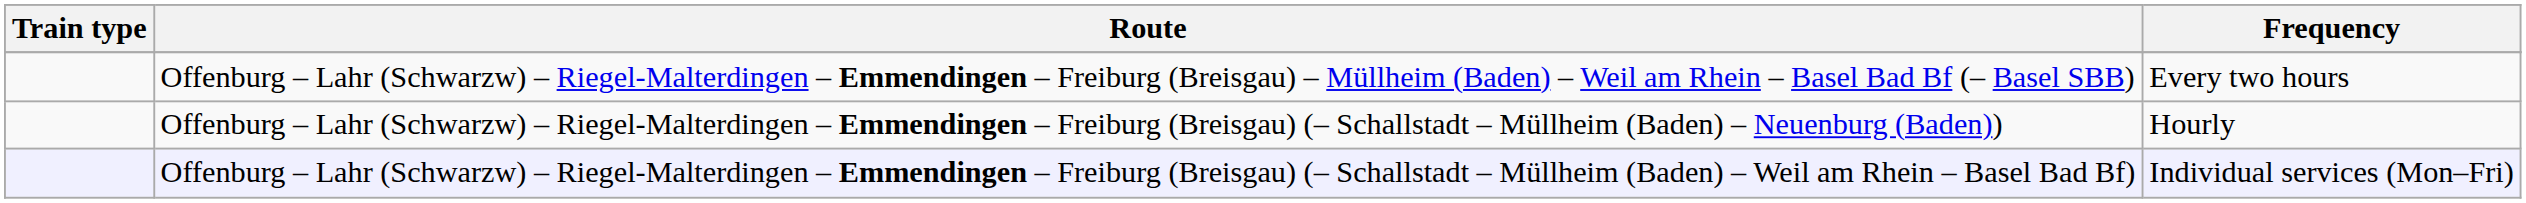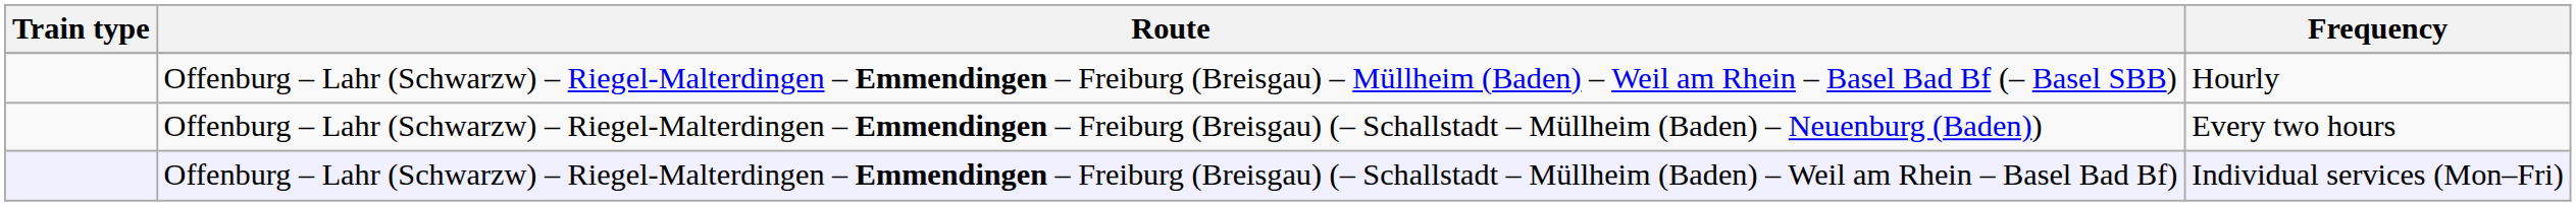row 2 | Frequency: Every two hours -> Hourly
row 3 | Frequency: Hourly -> Every two hours
